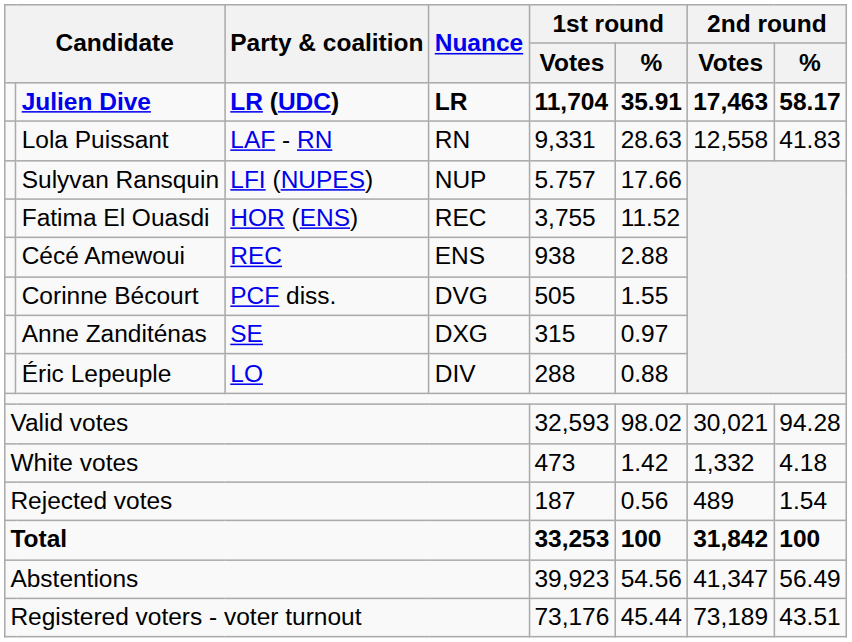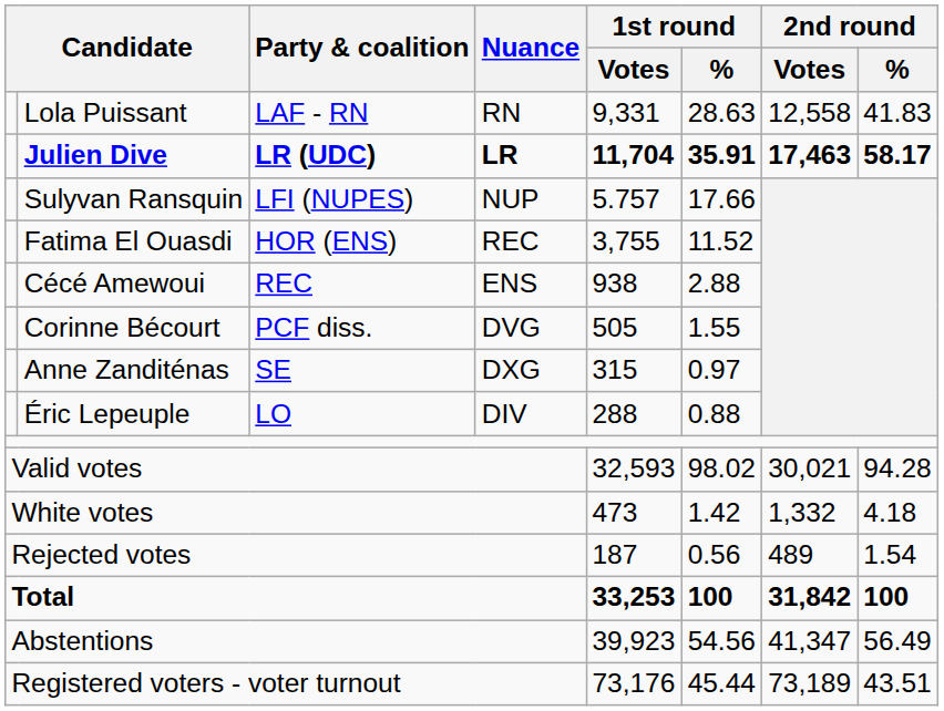rows swapped: Julien Dive <-> Lola Puissant
